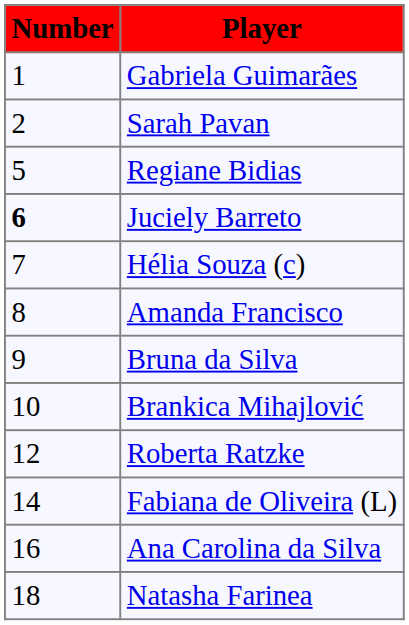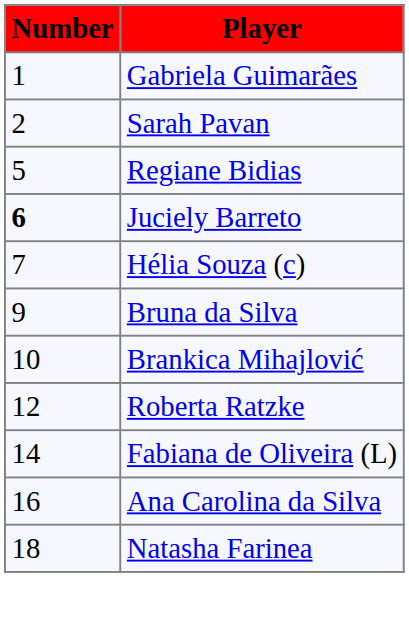- row: 8 | Amanda Francisco
